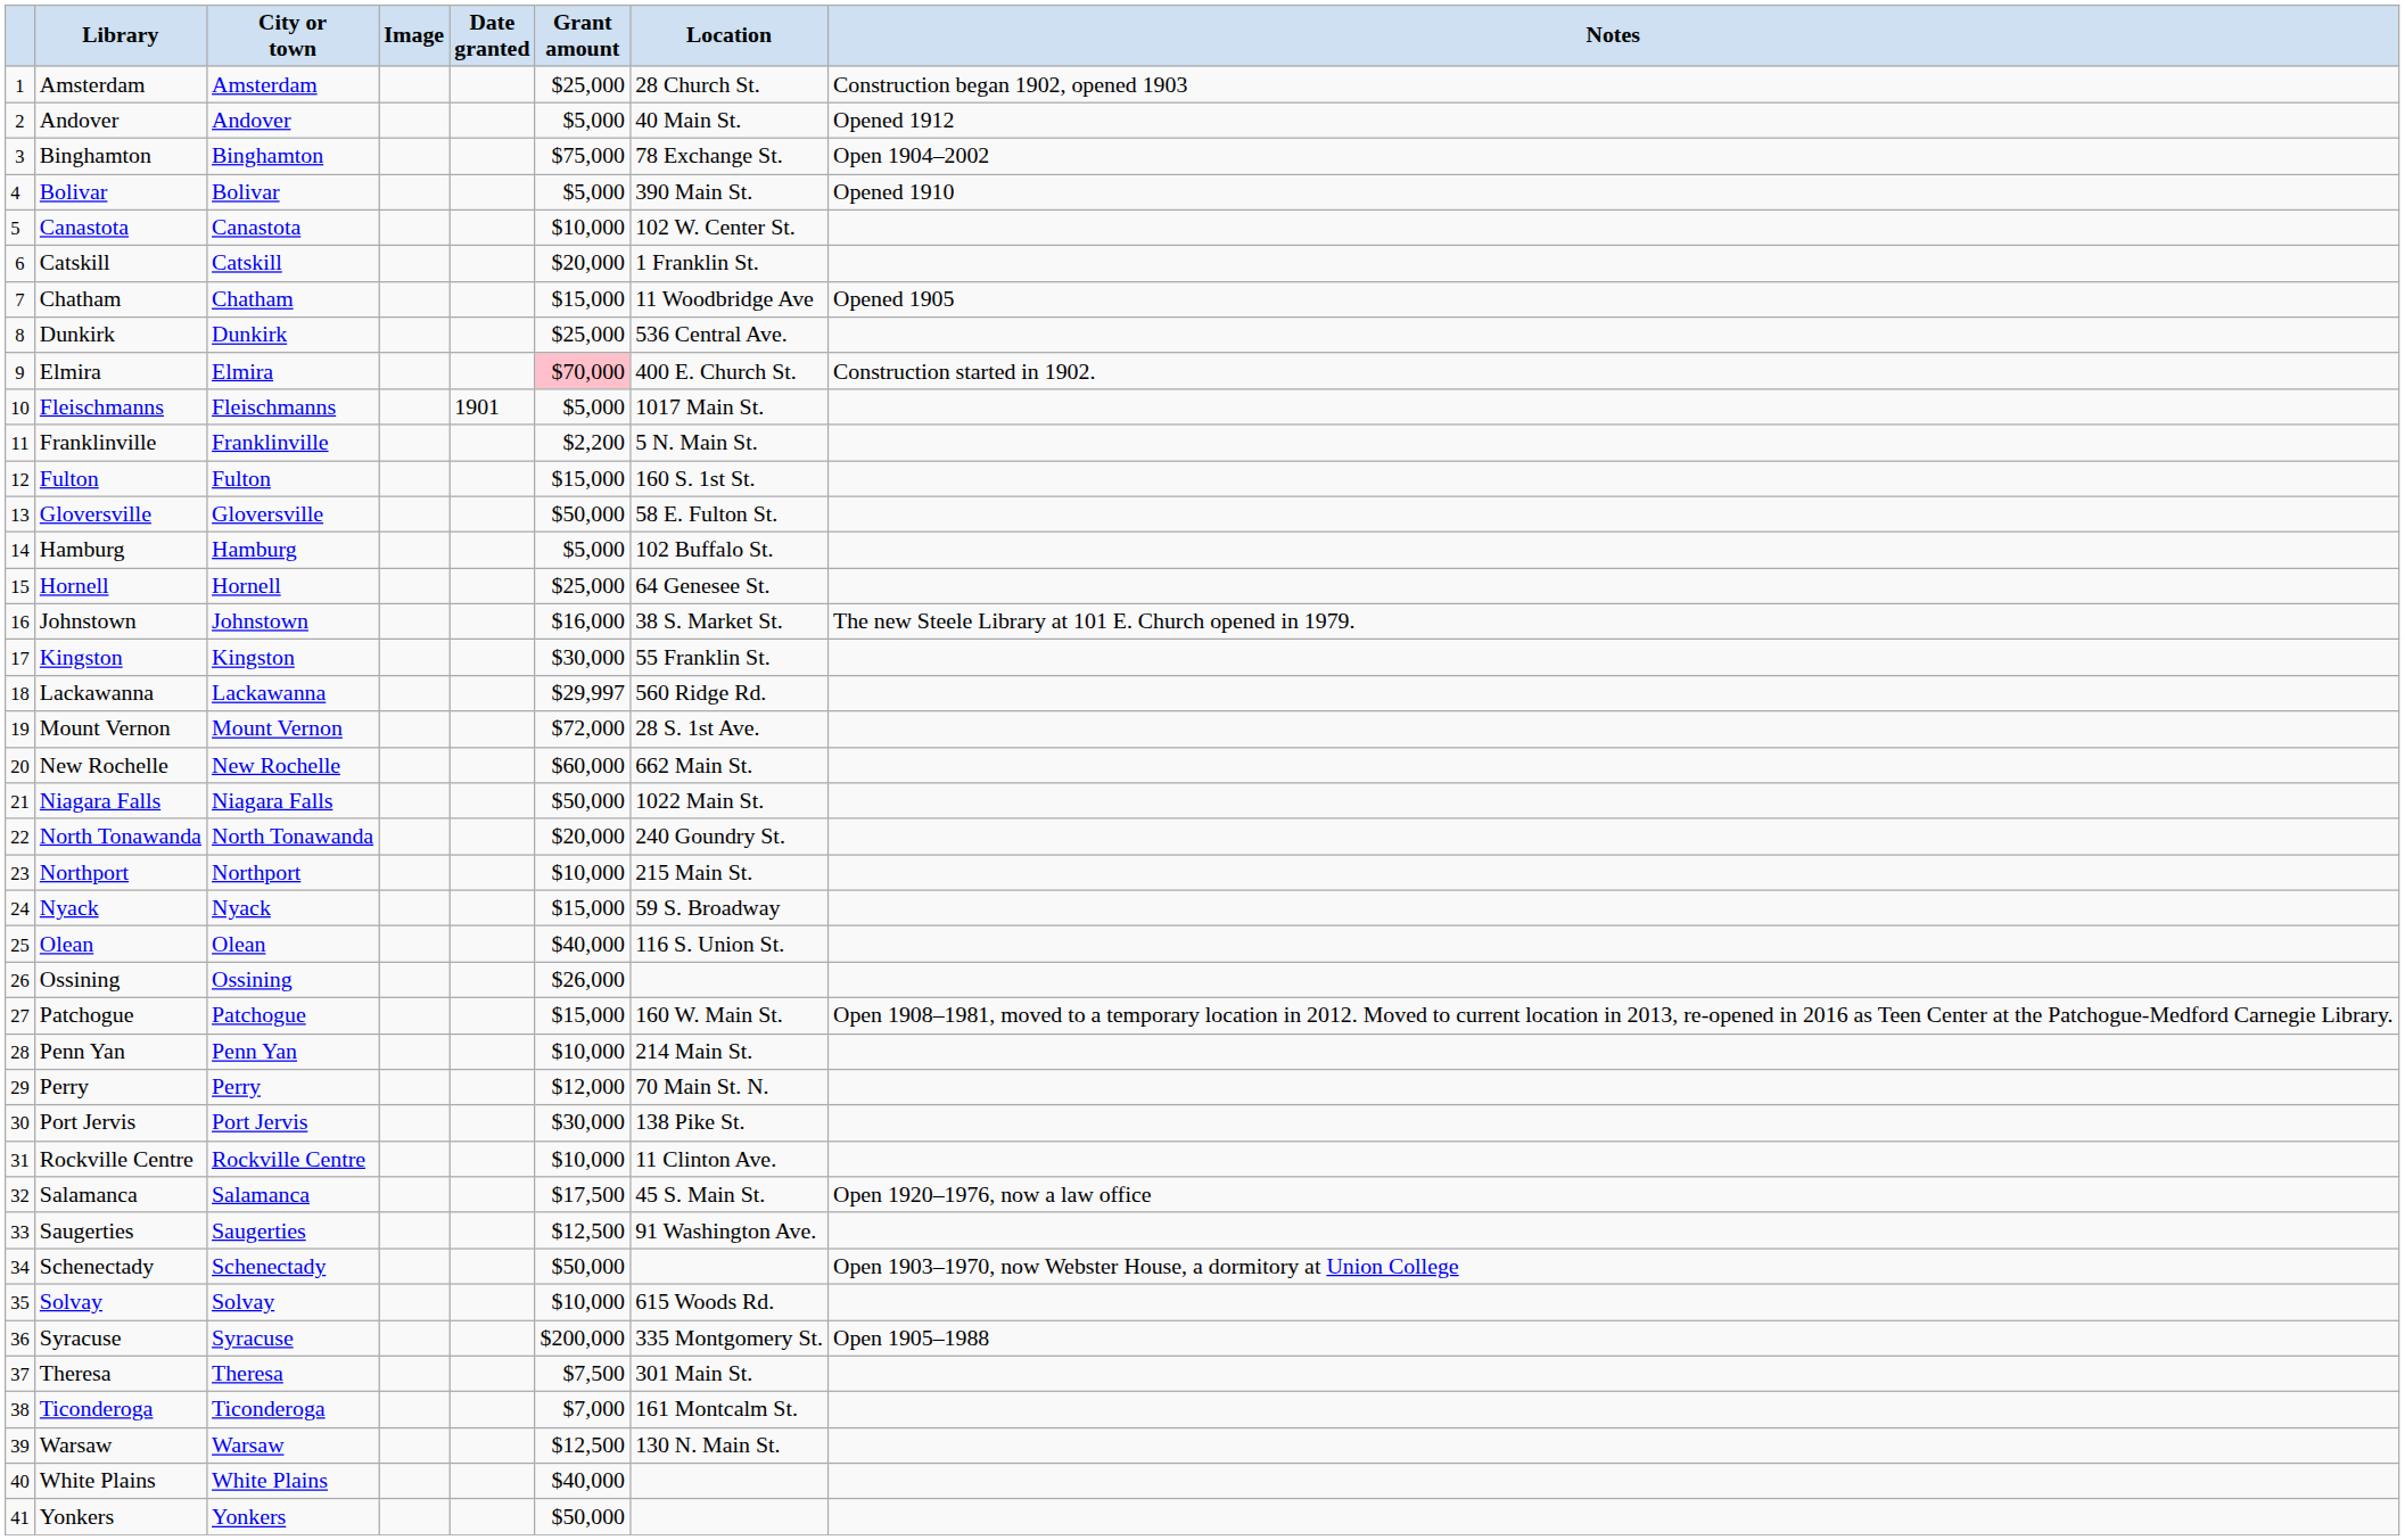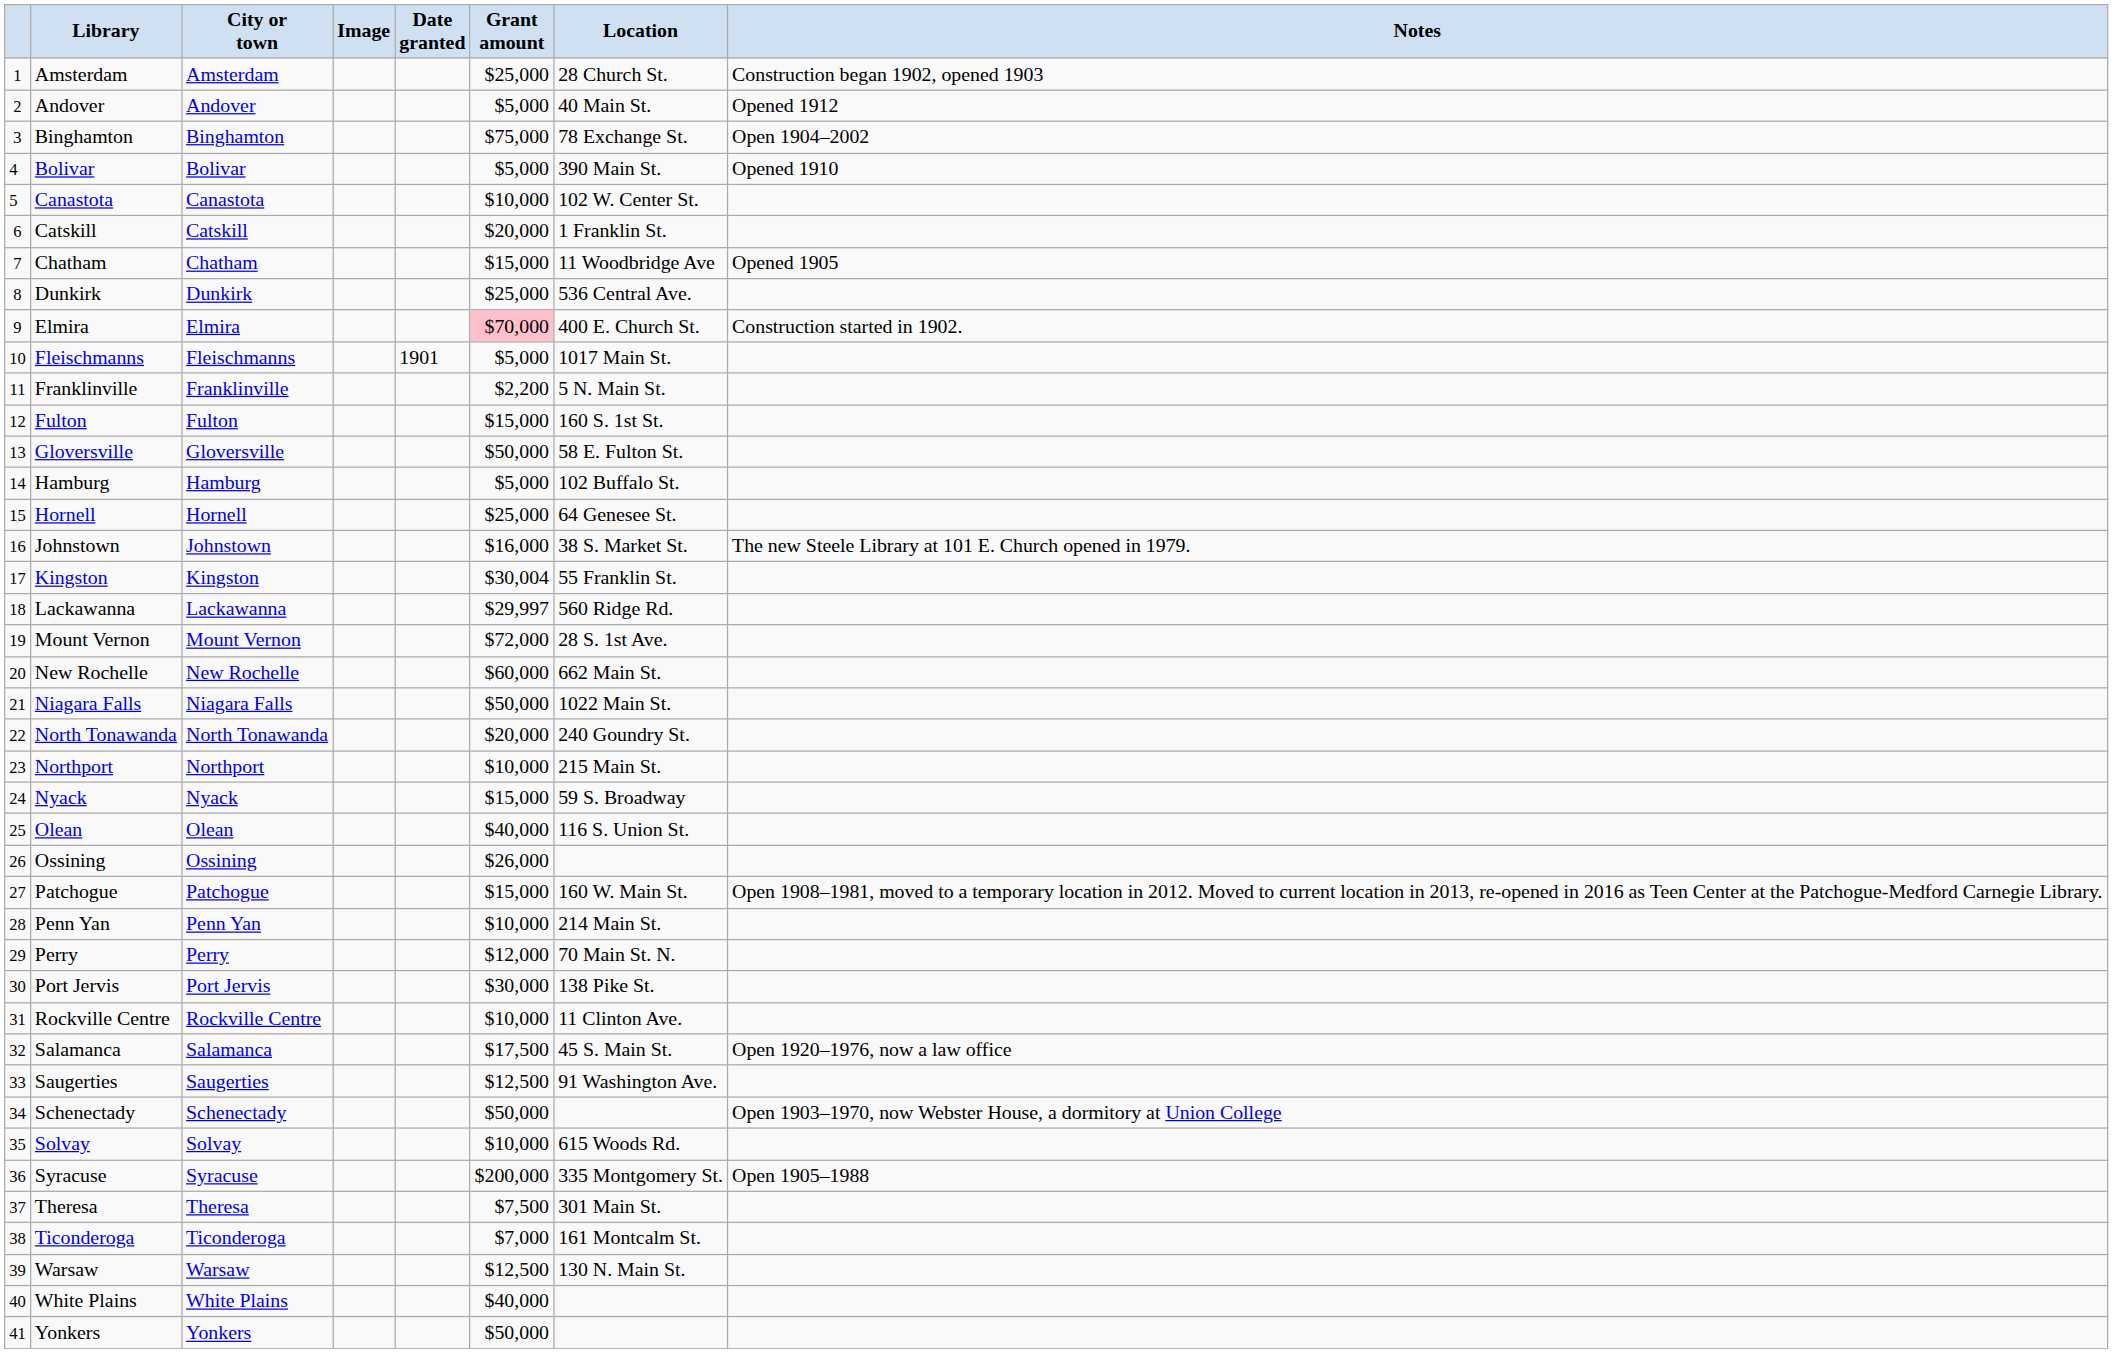row 18 | Grant amount: $30,000 -> $30,004
